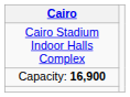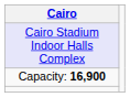Cairo Stadium Indoor Halls Complex | Cairo: no background -> lavender background
